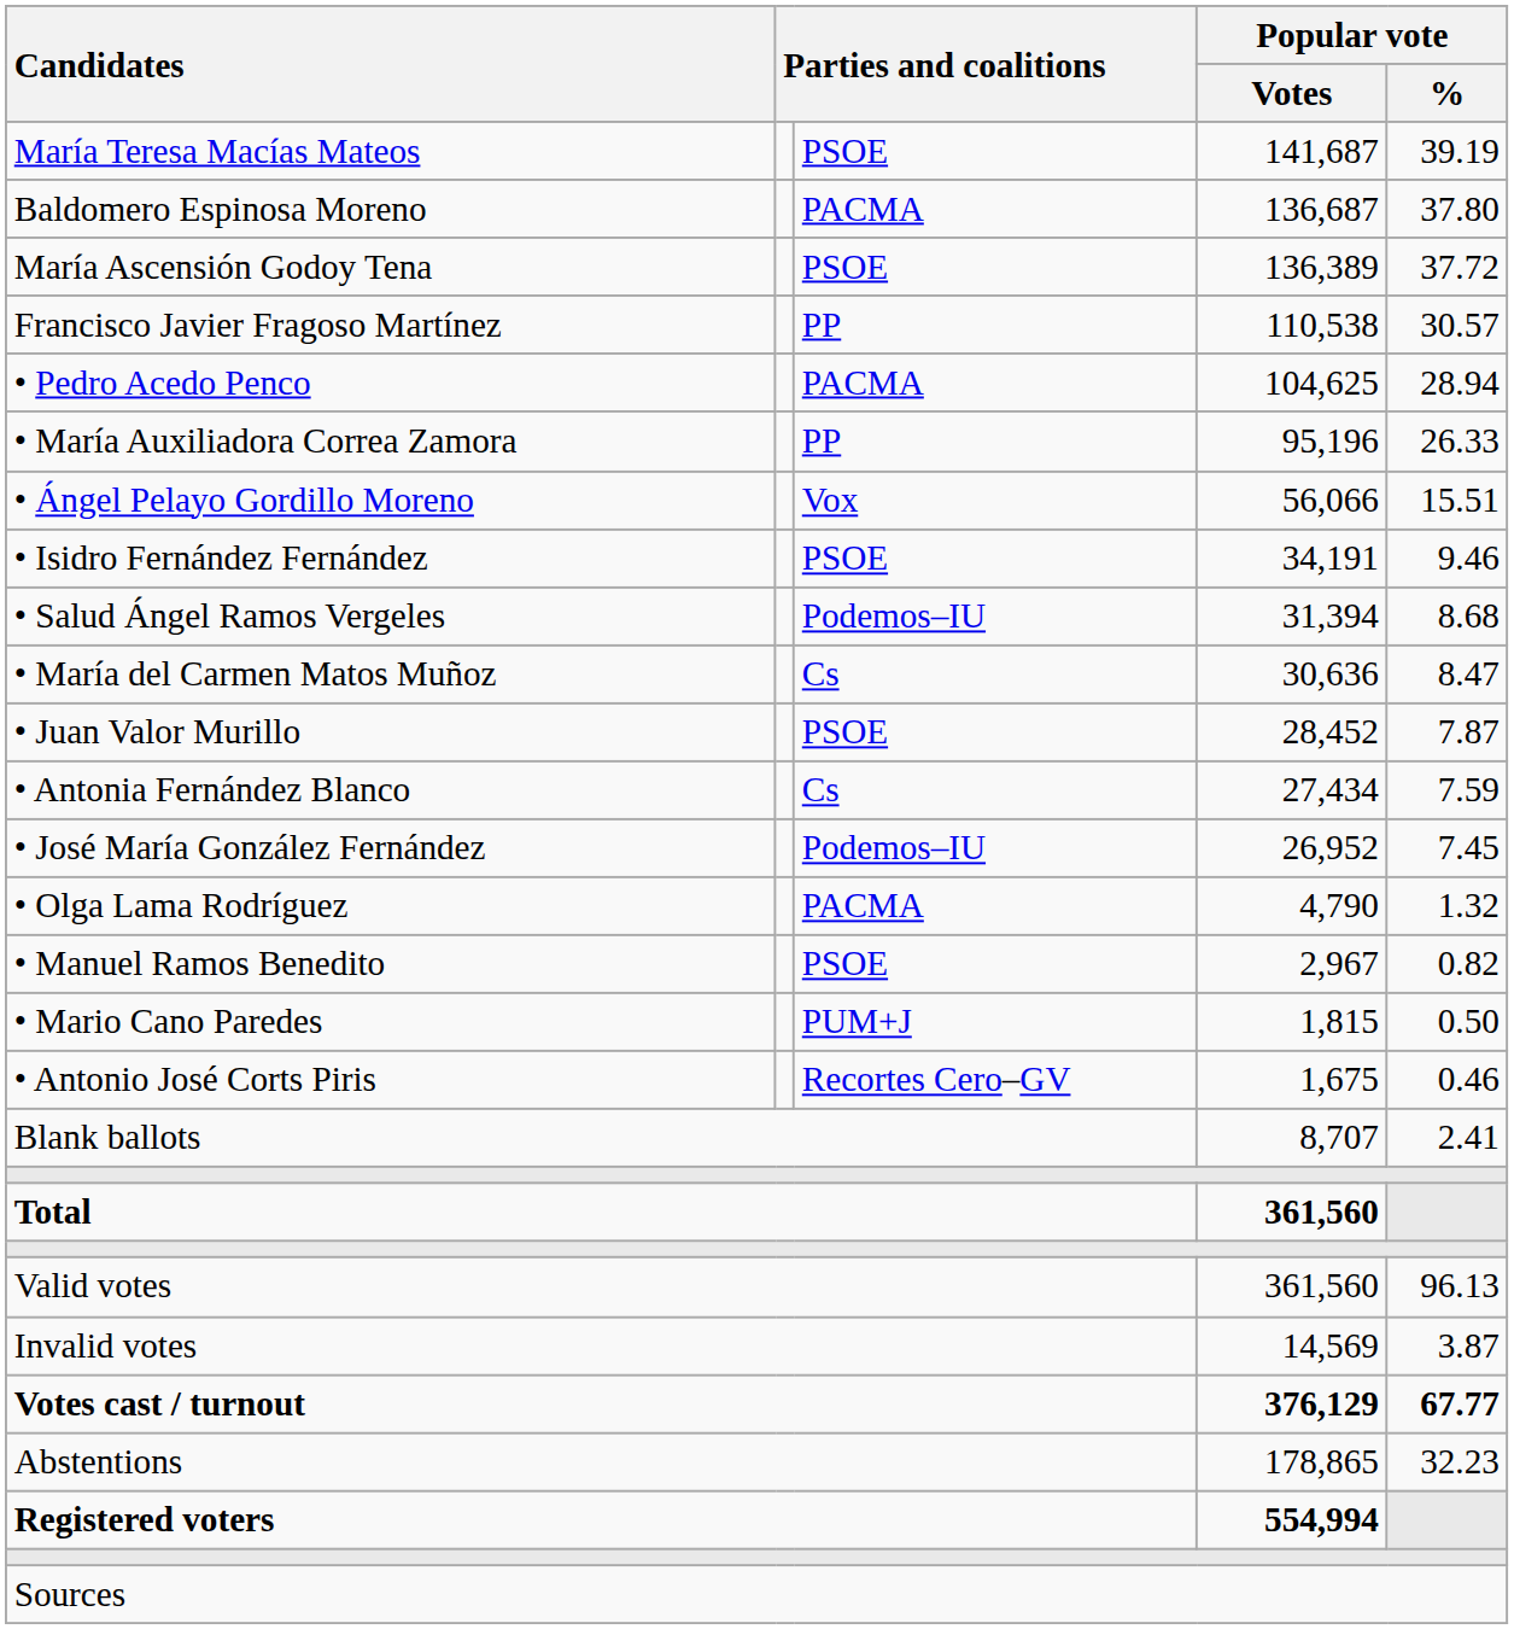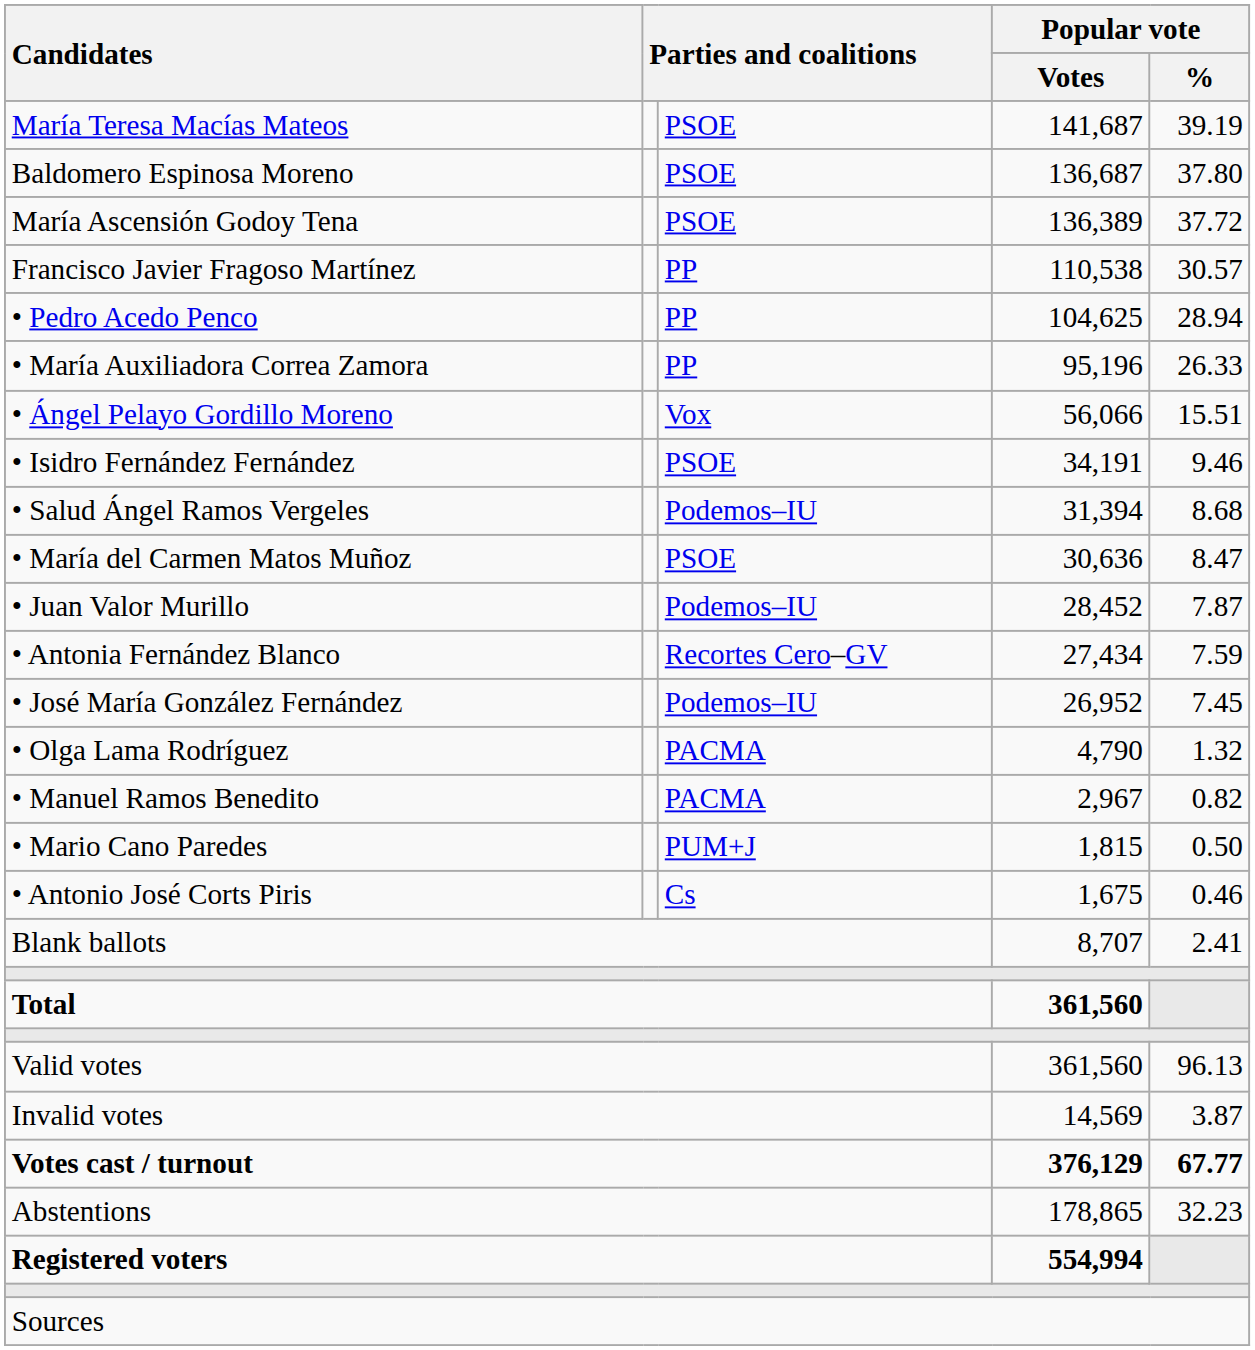Baldomero Espinosa Moreno | column 3: PACMA -> PSOE
• Pedro Acedo Penco | column 3: PACMA -> PP
• María del Carmen Matos Muñoz | column 3: Cs -> PSOE
• Juan Valor Murillo | column 3: PSOE -> Podemos–IU
• Antonia Fernández Blanco | column 3: Cs -> Recortes Cero–GV
• Manuel Ramos Benedito | column 3: PSOE -> PACMA
• Antonio José Corts Piris | column 3: Recortes Cero–GV -> Cs
